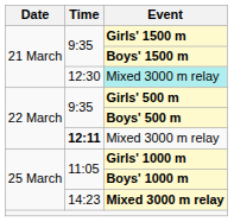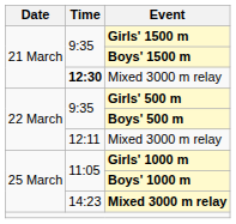12:30 / Mixed 3000 m relay | Time: normal -> bold
12:30 / Mixed 3000 m relay | Event: paleturquoise background -> no background
12:11 / Mixed 3000 m relay | Time: bold -> normal
